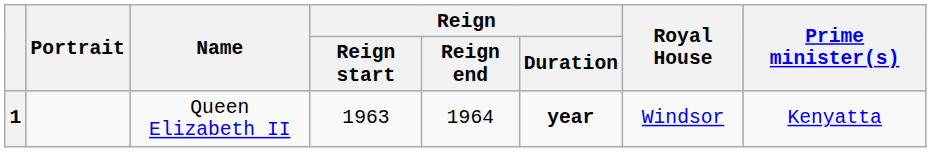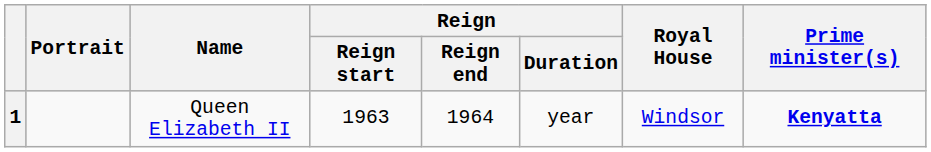1 | Reign / Duration: bold -> normal
1 | Prime minister(s): normal -> bold
